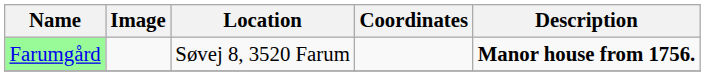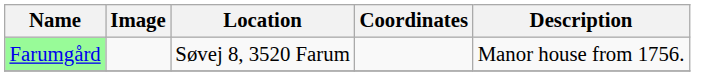Farumgård | Description: bold -> normal
